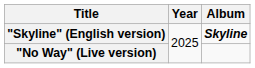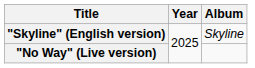"Skyline" (English version) | Album: bold -> normal
